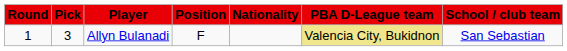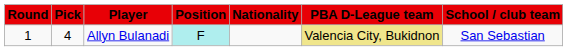Allyn Bulanadi | Pick: 3 -> 4
Allyn Bulanadi | Position: no background -> paleturquoise background
